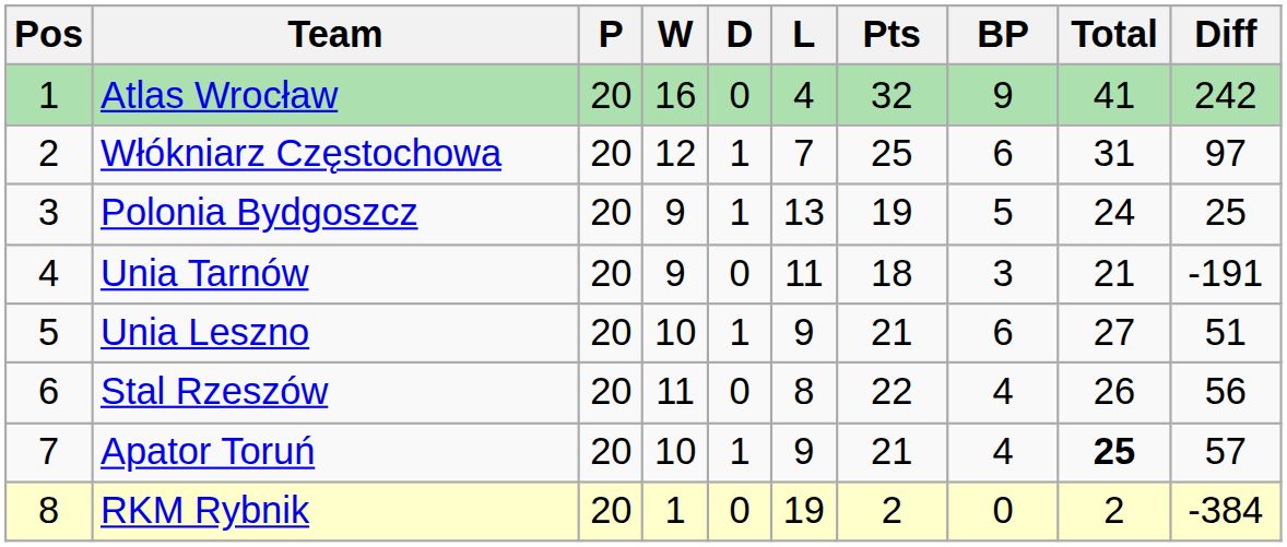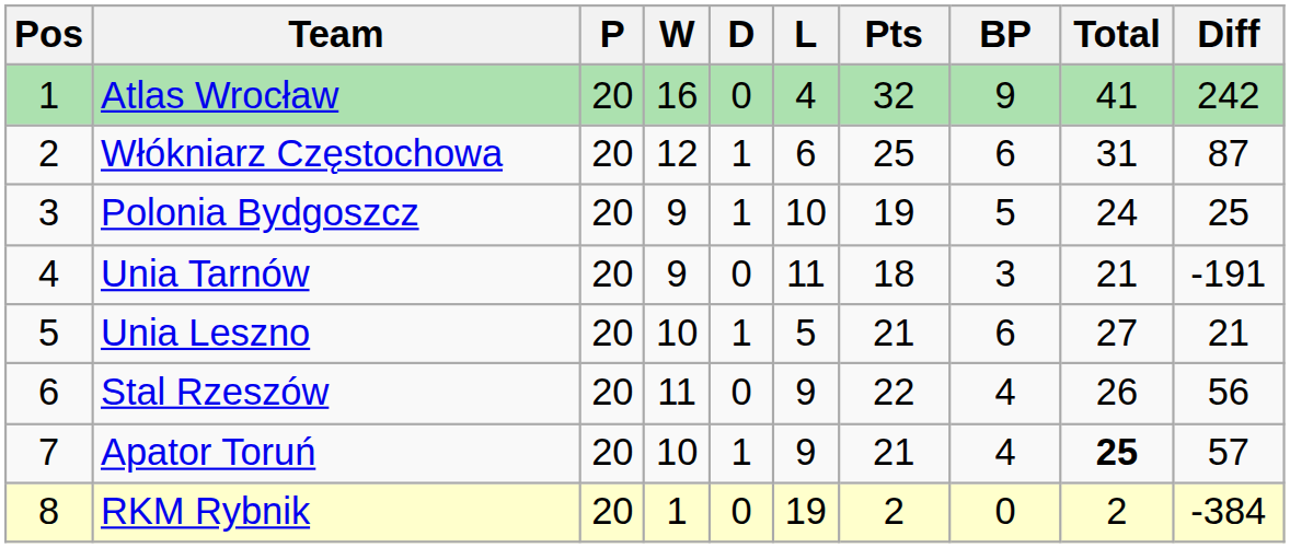Włókniarz Częstochowa | L: 7 -> 6
Włókniarz Częstochowa | Diff: 97 -> 87
Polonia Bydgoszcz | L: 13 -> 10
Unia Leszno | L: 9 -> 5
Unia Leszno | Diff: 51 -> 21
Stal Rzeszów | L: 8 -> 9
